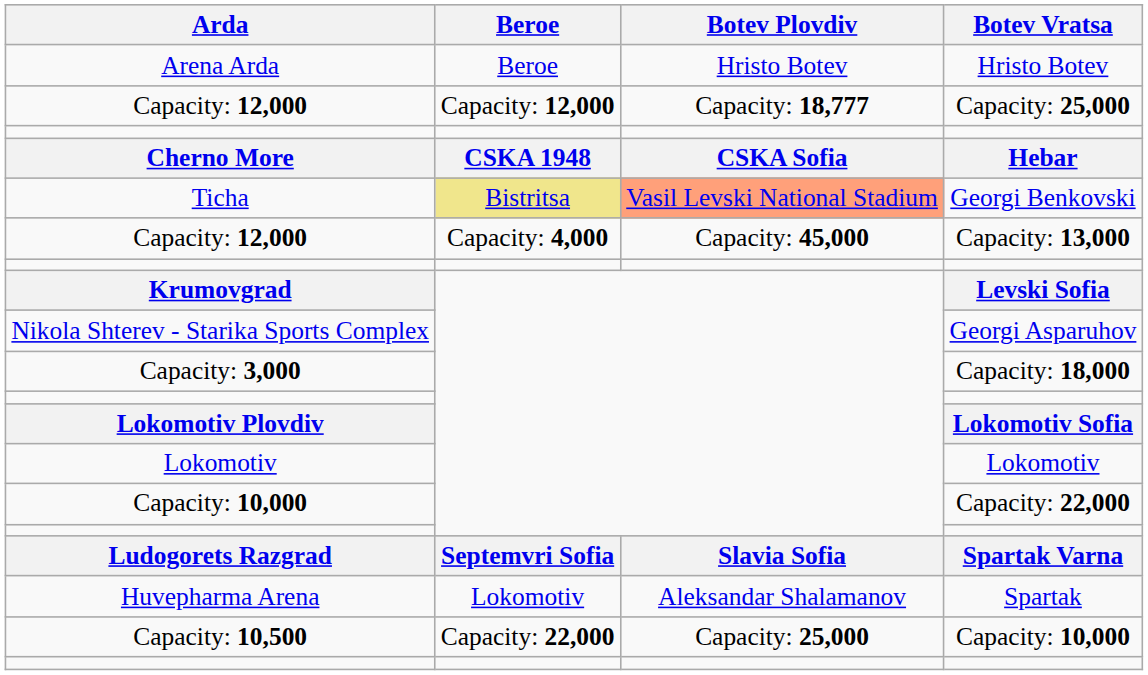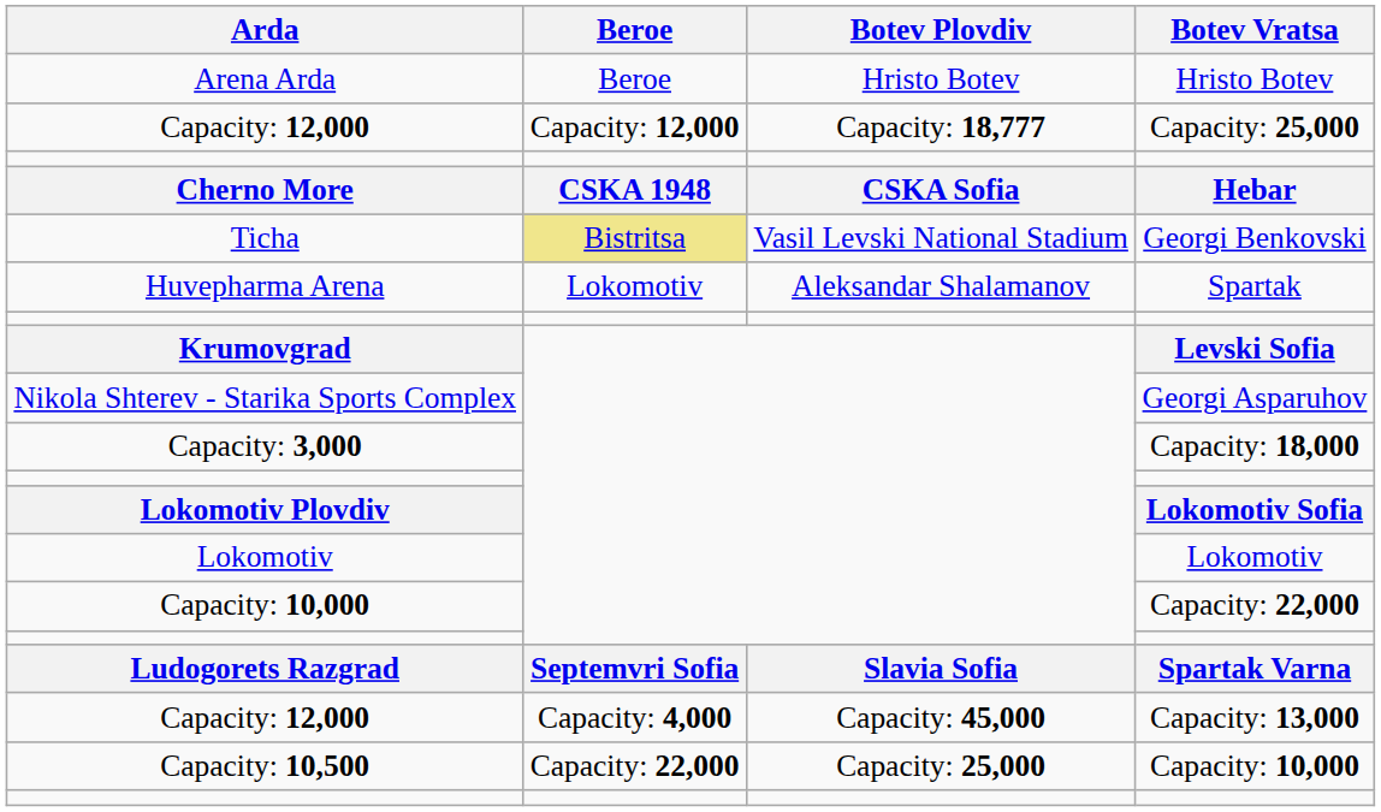Georgi Benkovski | Botev Plovdiv: lightsalmon background -> no background
rows swapped: Capacity: 13,000 <-> Spartak
